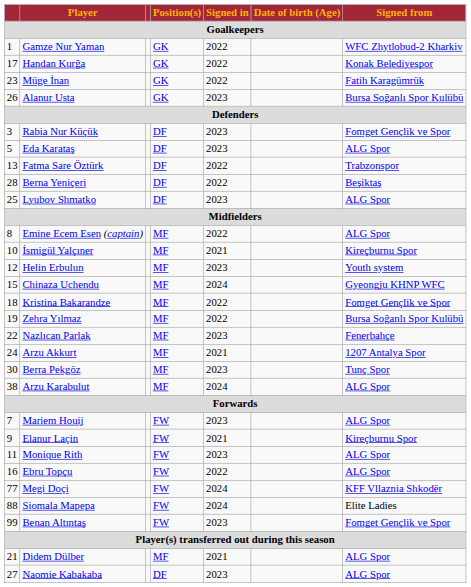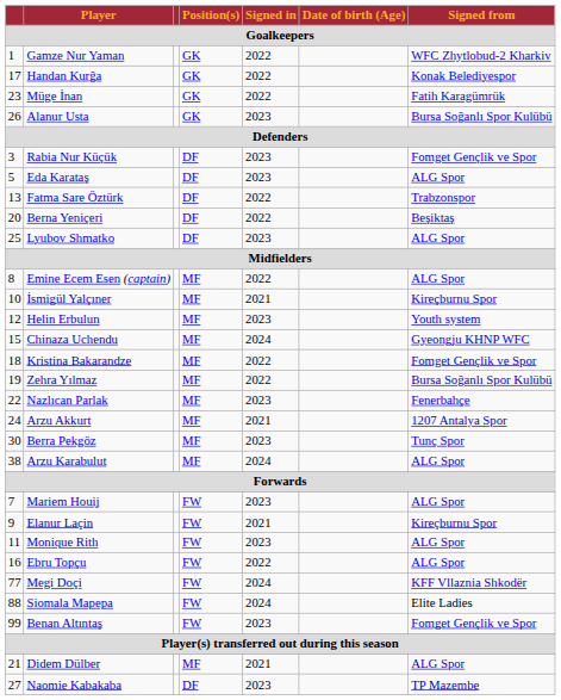Berna Yeniçeri | column 1: 28 -> 20
Naomie Kabakaba | Signed from / Goalkeepers: ALG Spor -> TP Mazembe
